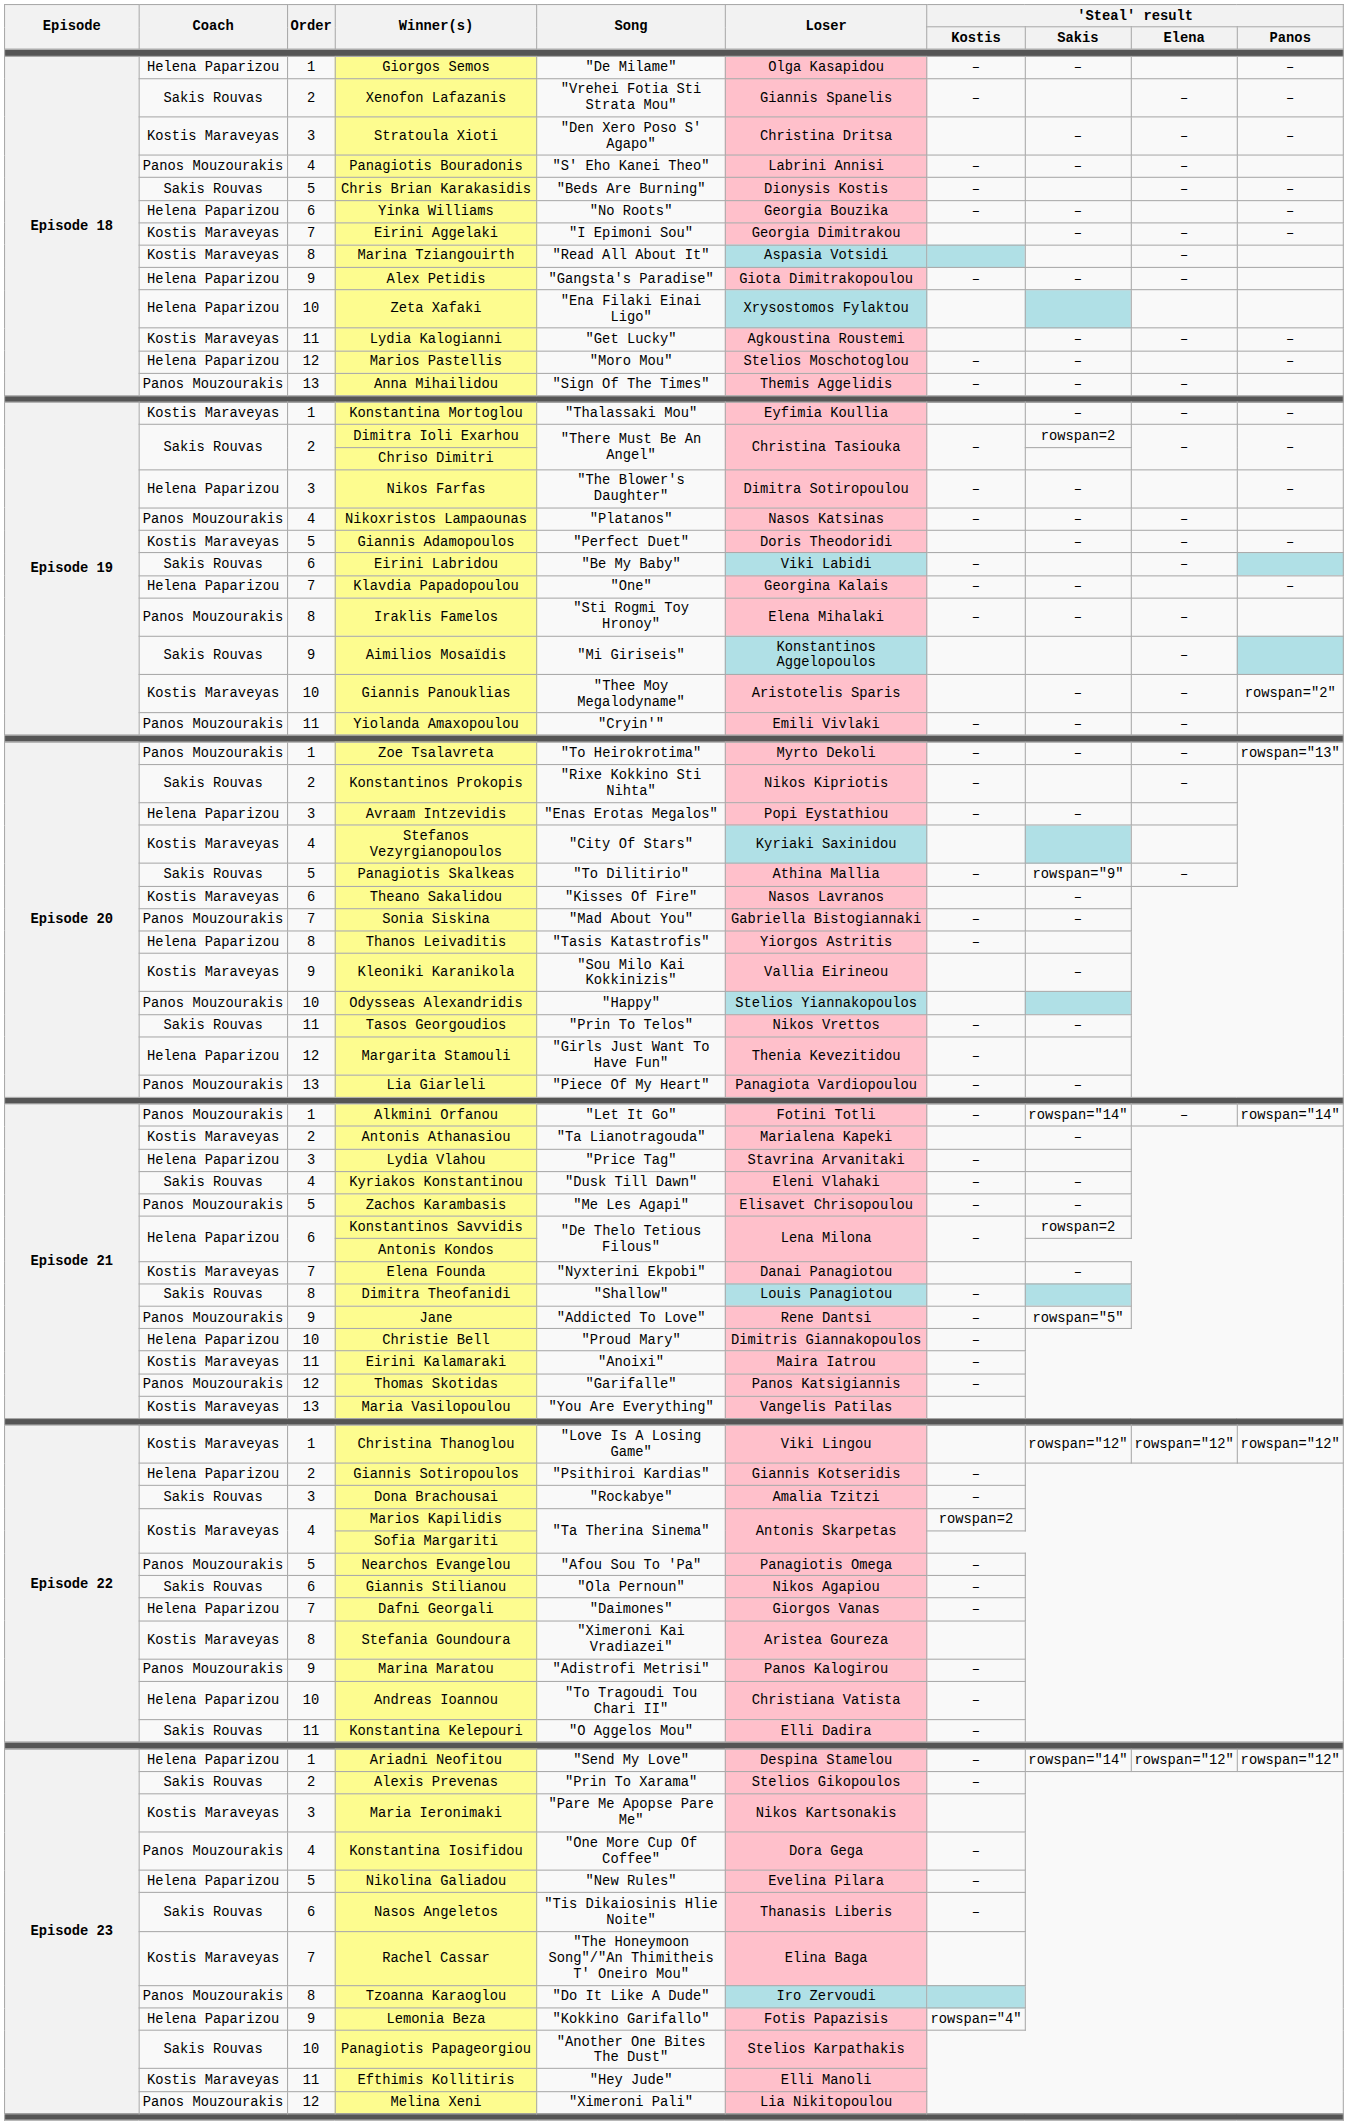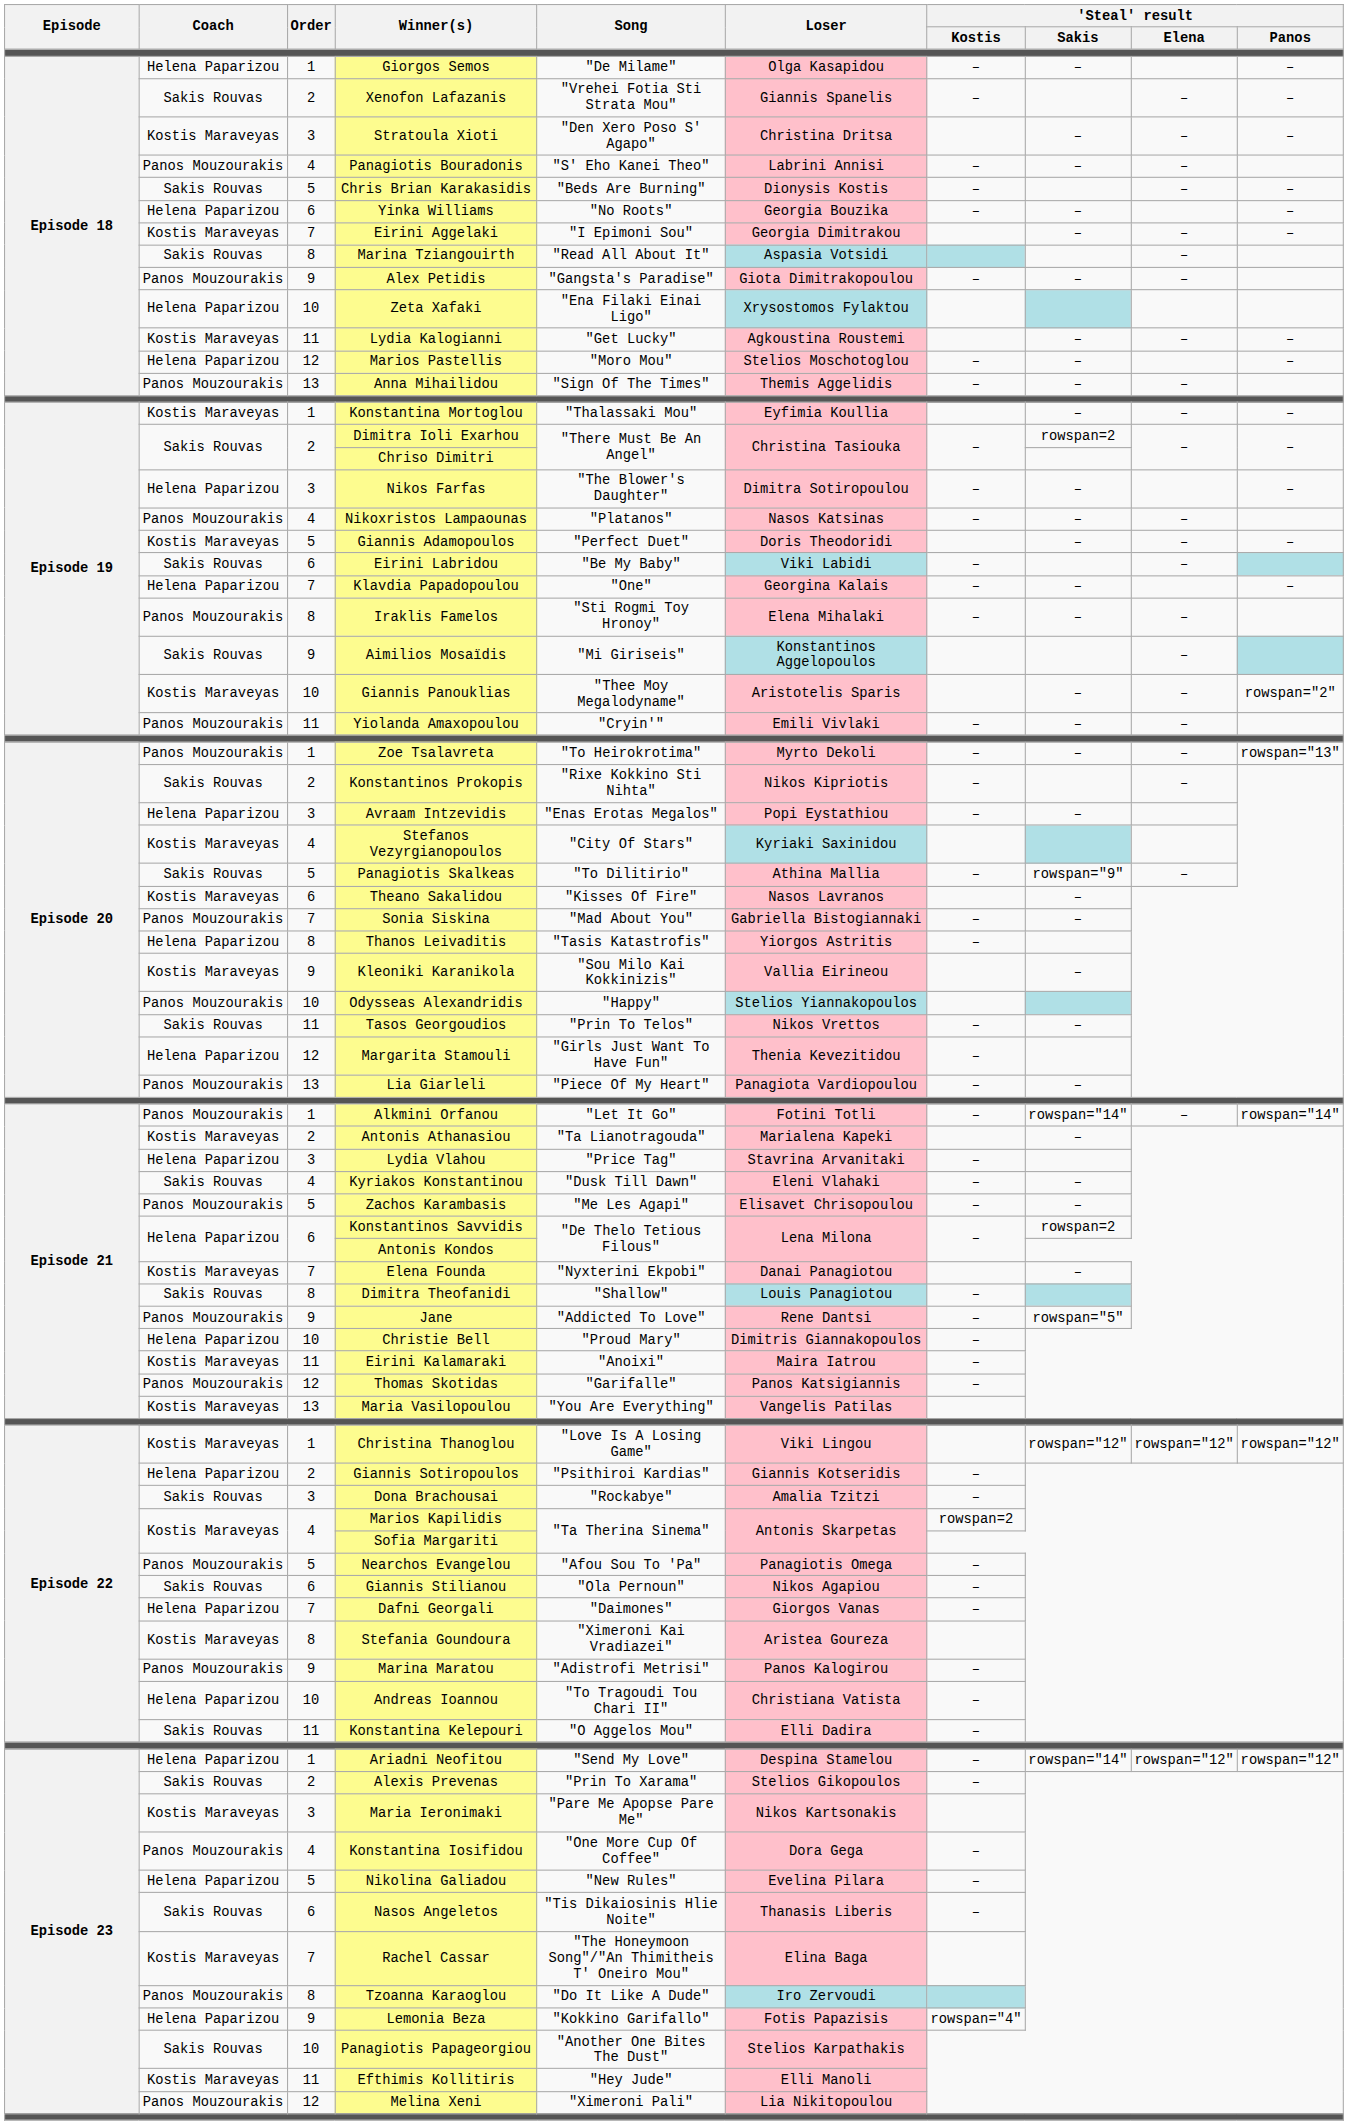Marina Tziangouirth | Coach: Kostis Maraveyas -> Sakis Rouvas
Alex Petidis | Coach: Helena Paparizou -> Panos Mouzourakis
